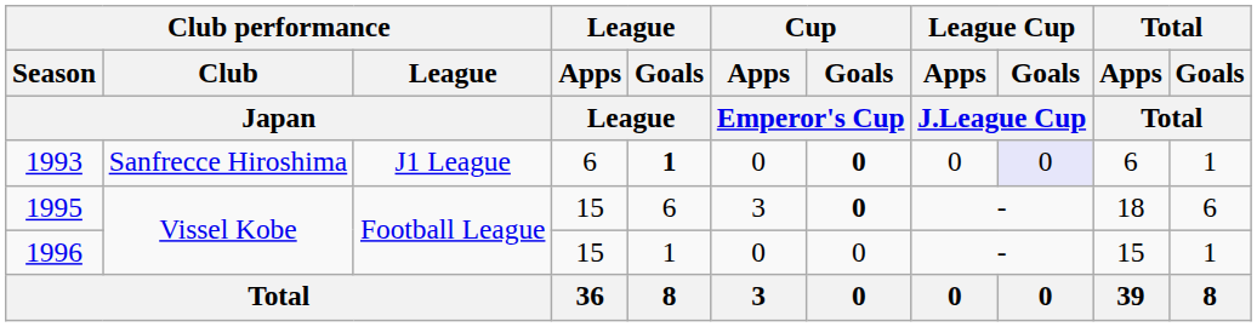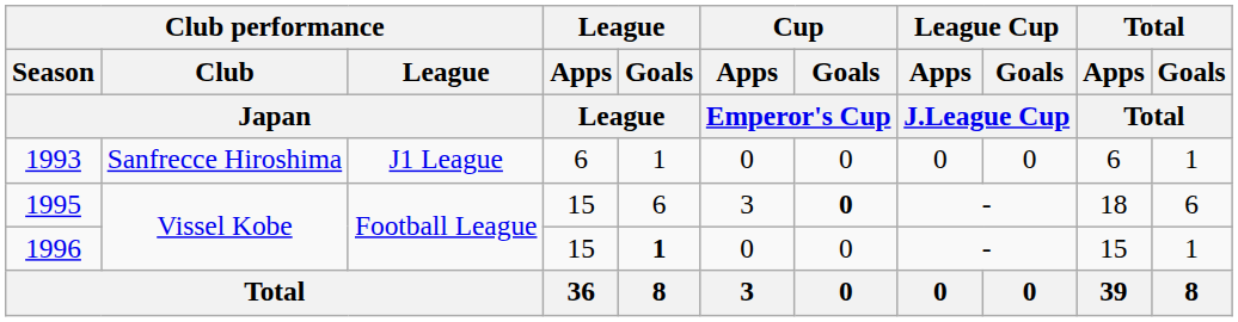1993 | League / Goals / League: bold -> normal
1993 | Cup / Goals / Emperor's Cup: bold -> normal
1993 | League Cup / Goals / J.League Cup: lavender background -> no background
1996 | League / Goals / League: normal -> bold
